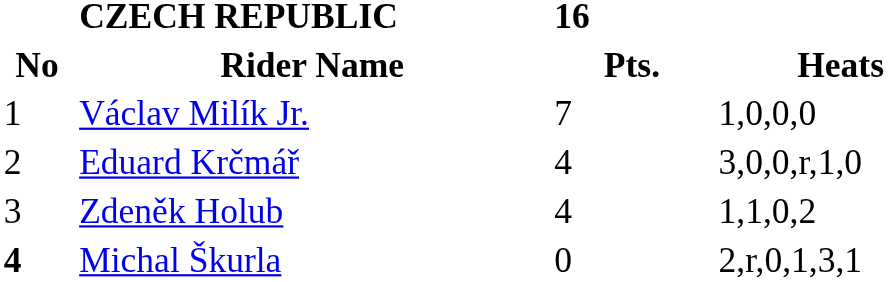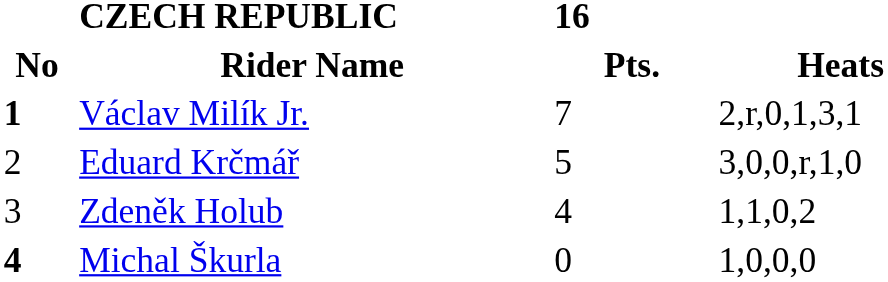Václav Milík Jr. | No: normal -> bold
Václav Milík Jr. | Heats: 1,0,0,0 -> 2,r,0,1,3,1
Eduard Krčmář | 16 / Pts.: 4 -> 5
Michal Škurla | Heats: 2,r,0,1,3,1 -> 1,0,0,0
